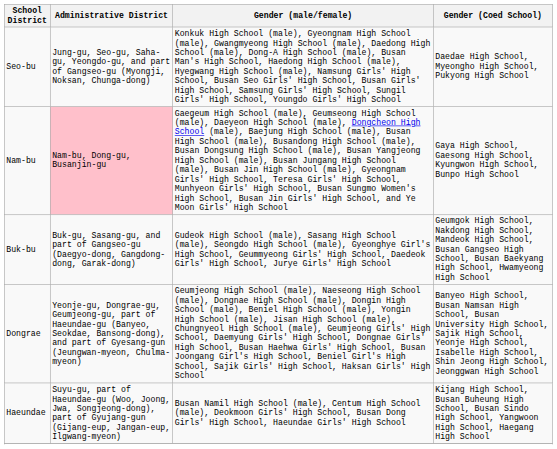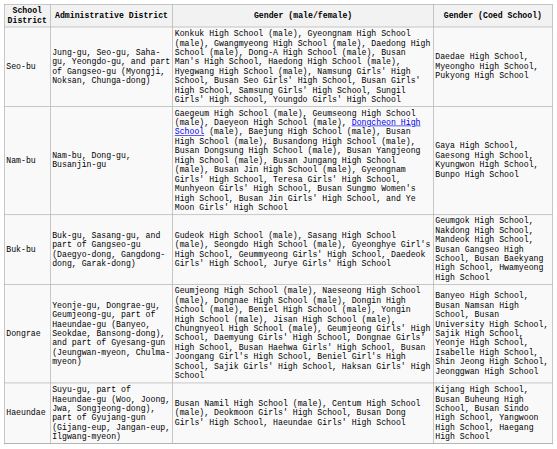Nam-bu | Administrative District: pink background -> no background
